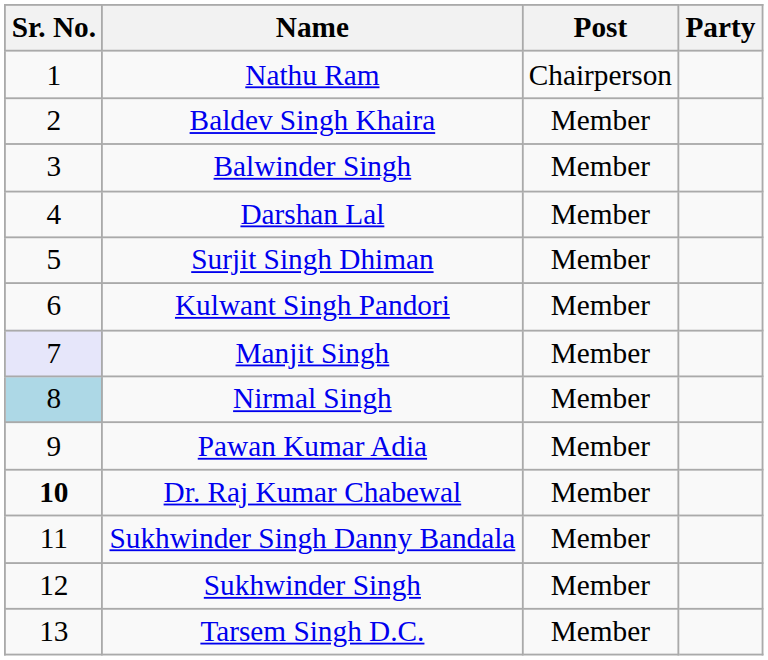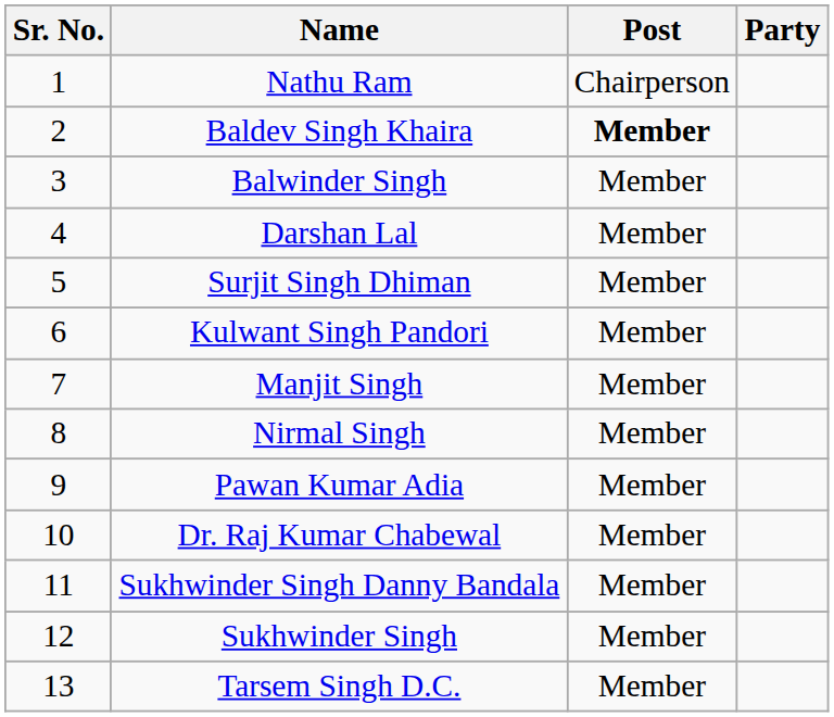Baldev Singh Khaira | Post: normal -> bold
Manjit Singh | Sr. No.: lavender background -> no background
Nirmal Singh | Sr. No.: lightblue background -> no background
Dr. Raj Kumar Chabewal | Sr. No.: bold -> normal
